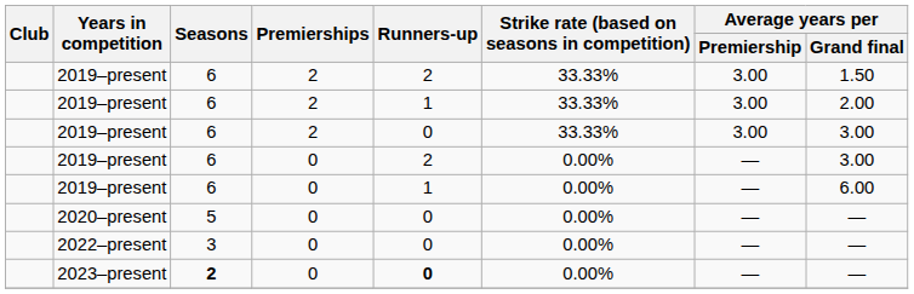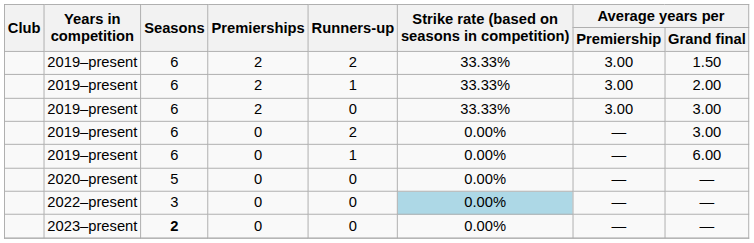2022–present | Strike rate (based on seasons in competition): no background -> lightblue background
2023–present | Runners-up: bold -> normal
